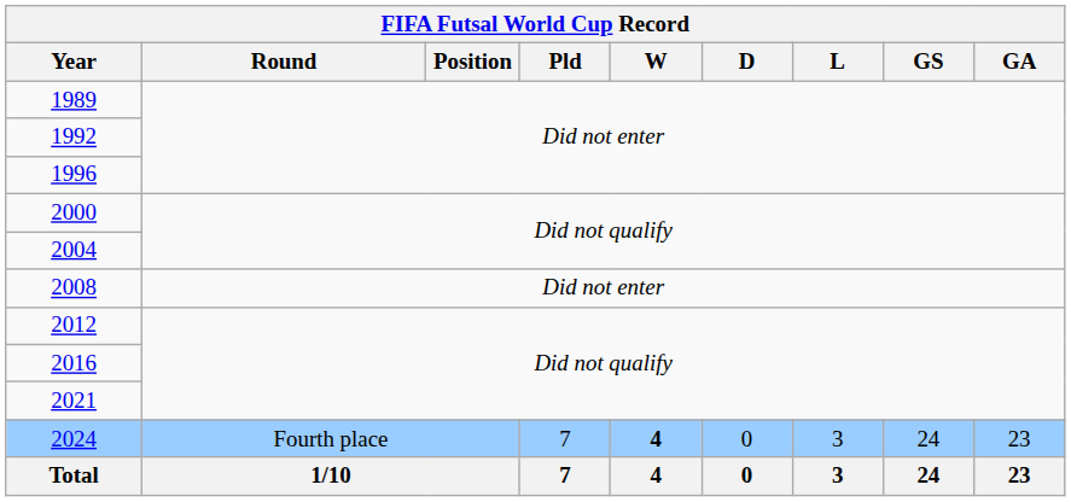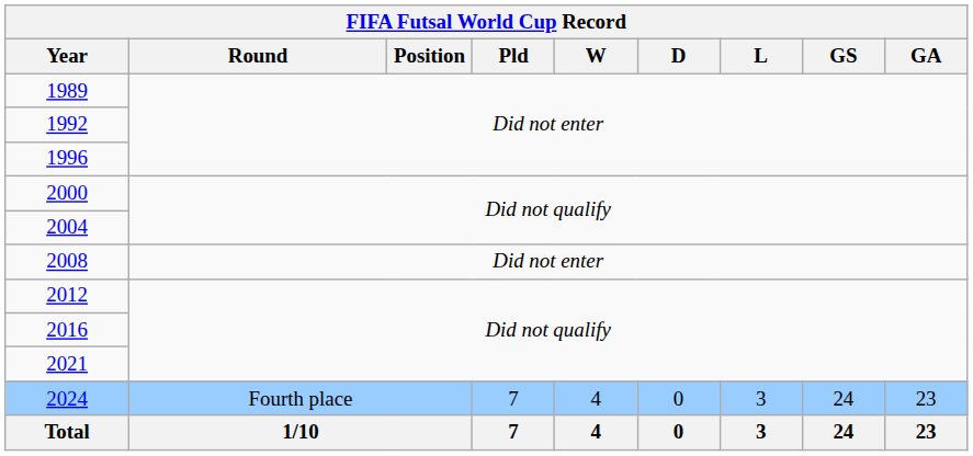2024 | W: bold -> normal
